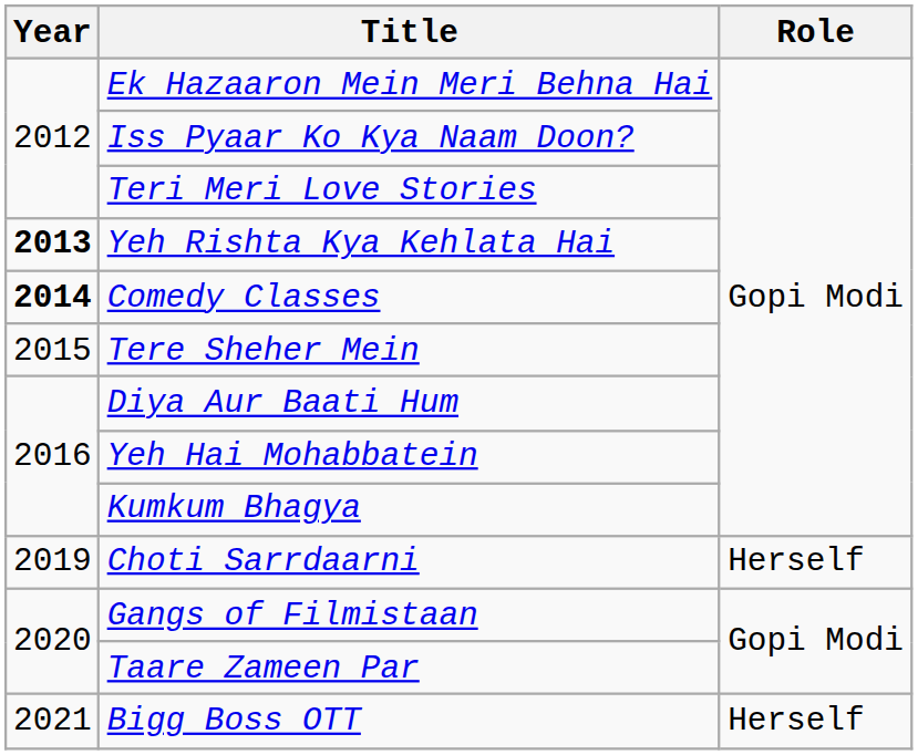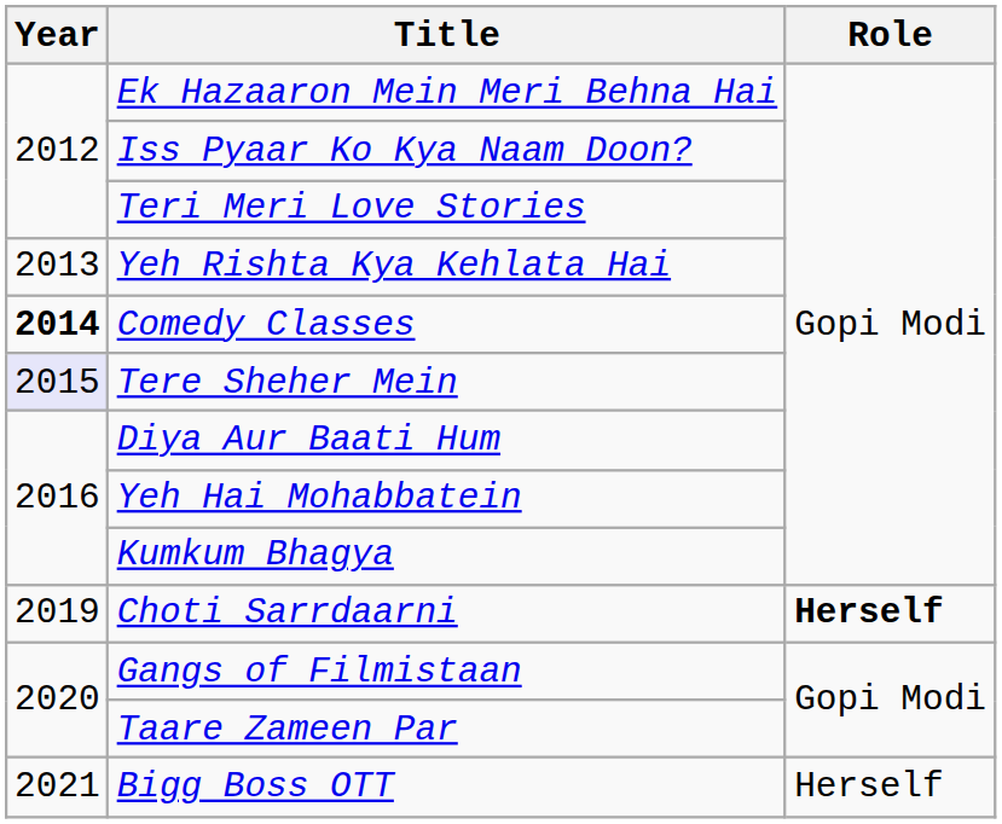Yeh Rishta Kya Kehlata Hai | Year: bold -> normal
Tere Sheher Mein | Year: no background -> lavender background
Choti Sarrdaarni | Role: normal -> bold
